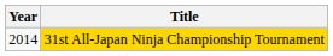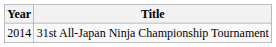row 2 | Title: gold background -> no background
